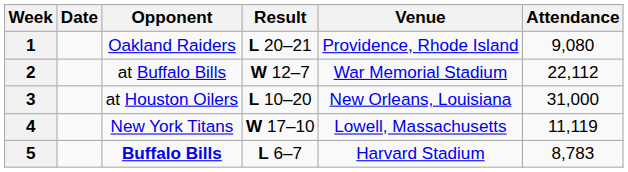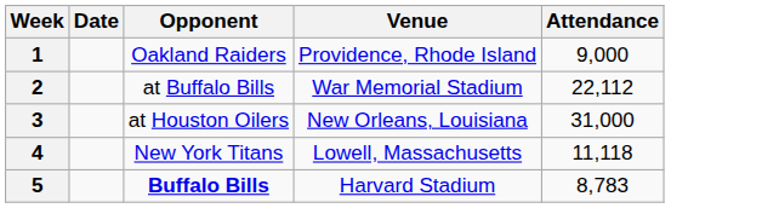- column: Result | L 20–21 | W 12–7 | L 10–20 | W 17–10 | L 6–7
1 | Attendance: 9,080 -> 9,000
4 | Attendance: 11,119 -> 11,118
